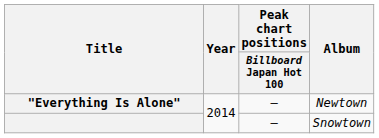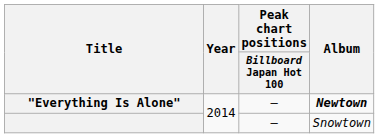"Everything Is Alone" | Album: normal -> bold
